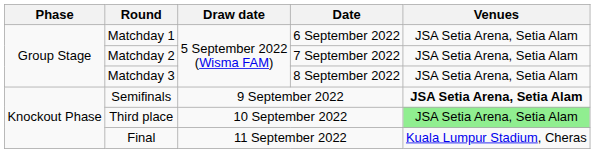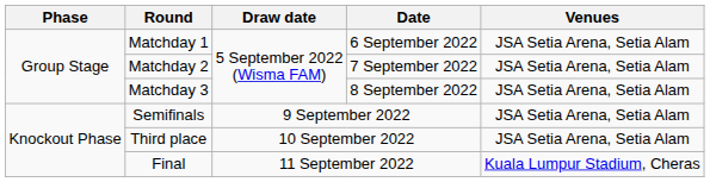Semifinals | Venues: bold -> normal
Third place | Venues: lightgreen background -> no background
